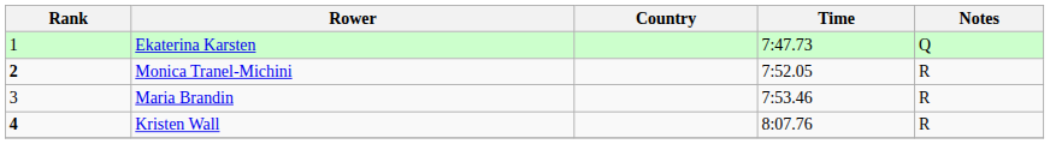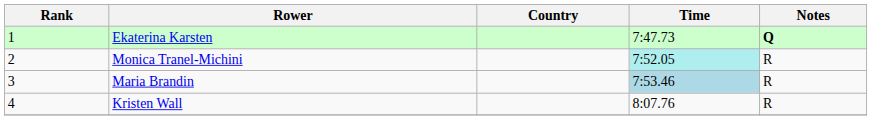Ekaterina Karsten | Notes: normal -> bold
Monica Tranel-Michini | Rank: bold -> normal
Monica Tranel-Michini | Time: no background -> paleturquoise background
Maria Brandin | Time: no background -> lightblue background
Kristen Wall | Rank: bold -> normal
